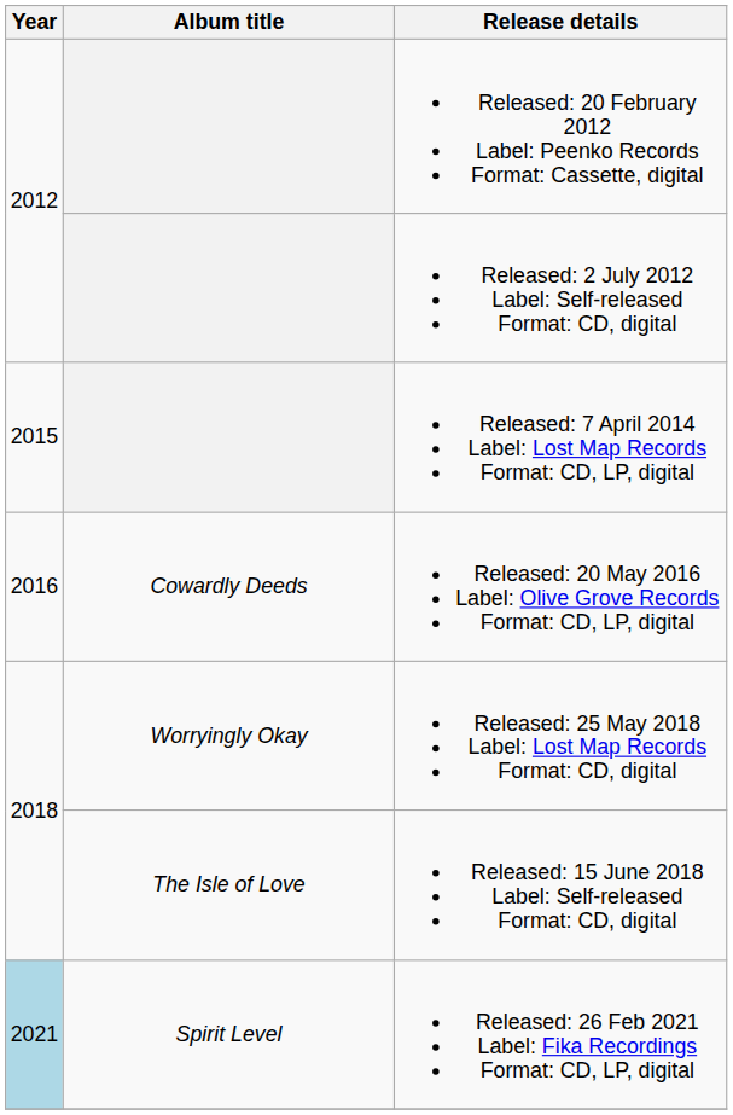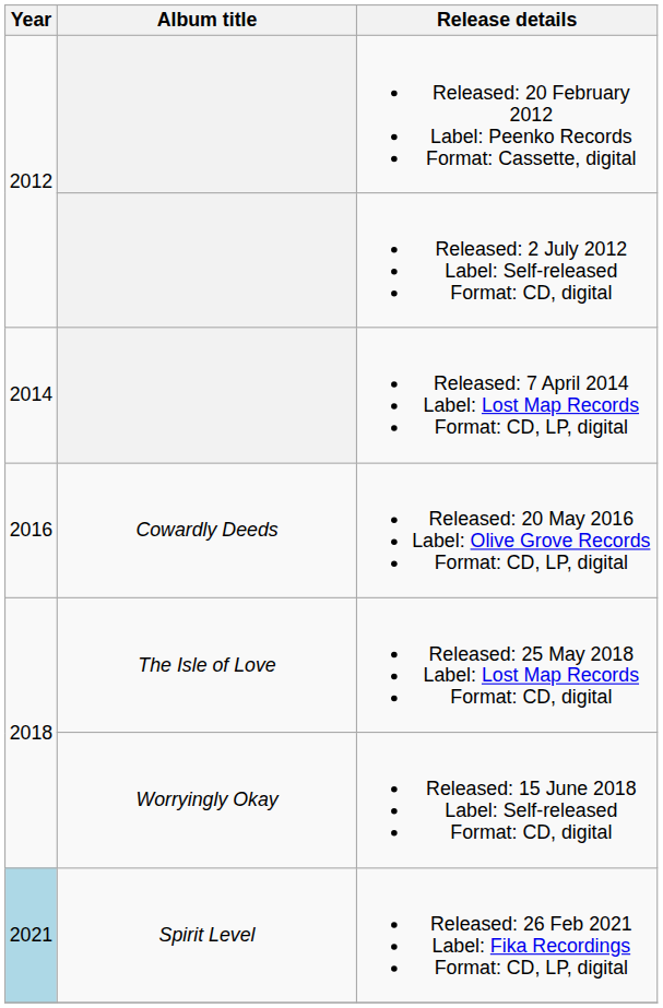row 4 | Year: 2015 -> 2014
row 6 | Album title: Worryingly Okay -> The Isle of Love
row 7 | Album title: The Isle of Love -> Worryingly Okay
